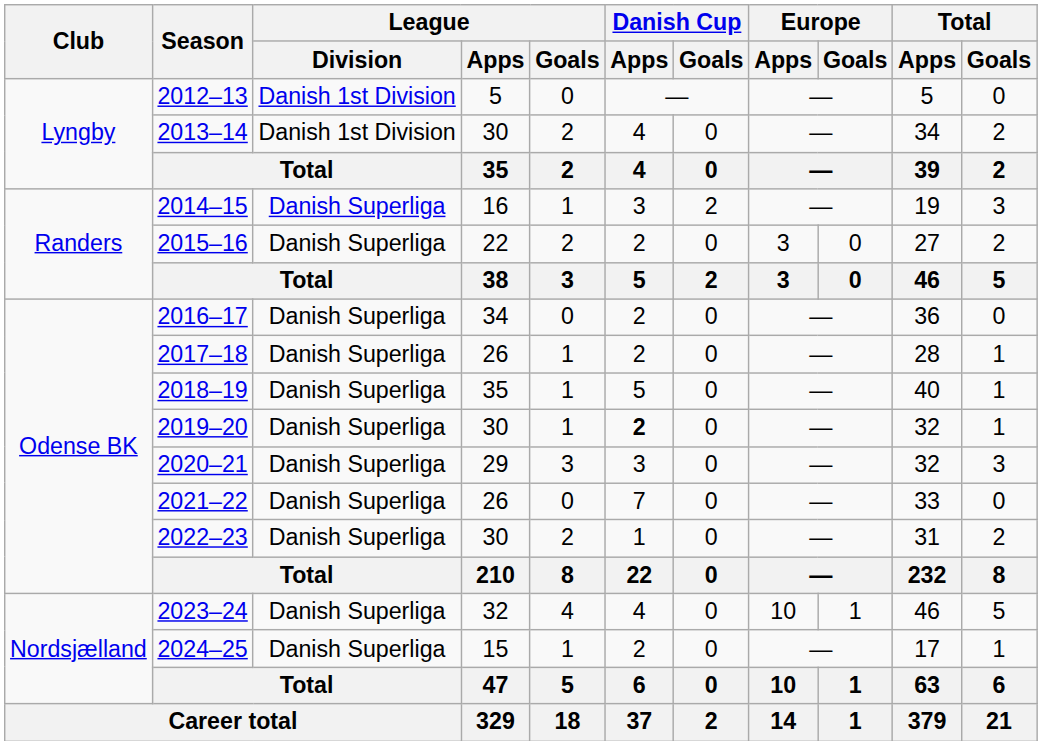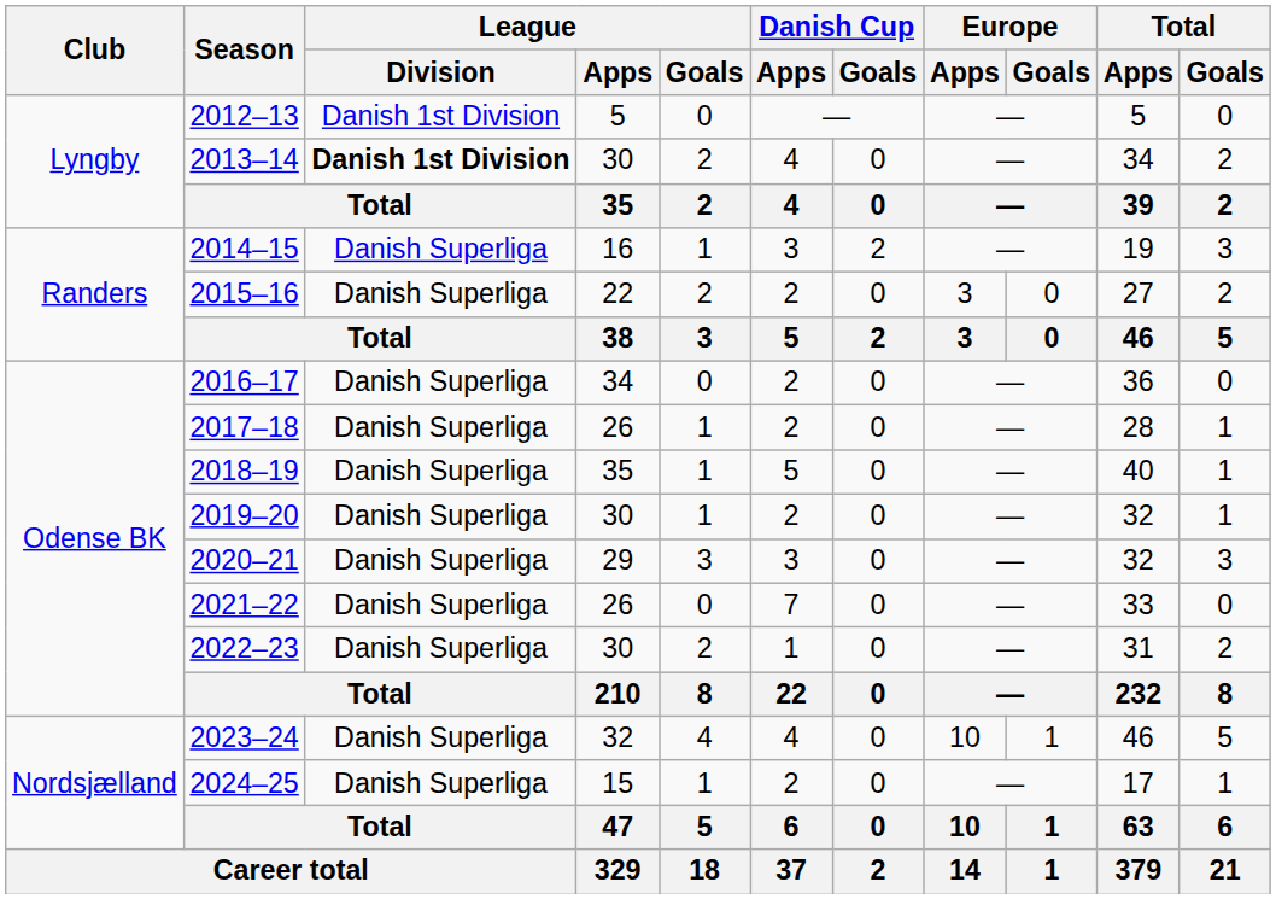2013–14 | League / Division: normal -> bold
2019–20 | Danish Cup / Apps: bold -> normal
